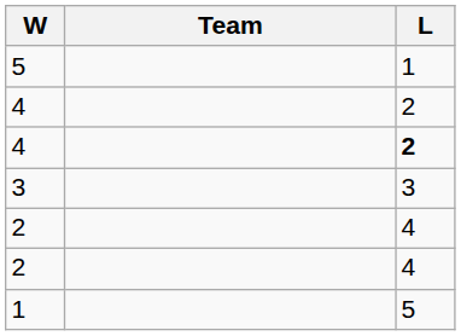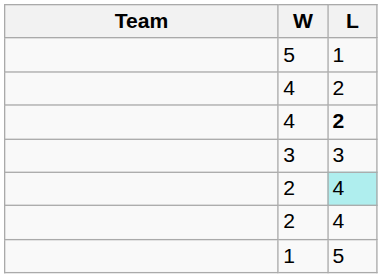columns swapped: Team <-> W
row 6 | L: no background -> paleturquoise background
